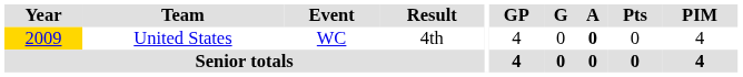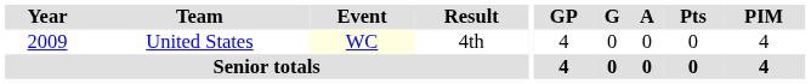United States | Year: gold background -> no background
United States | Event: no background -> lightyellow background
United States | A: bold -> normal
